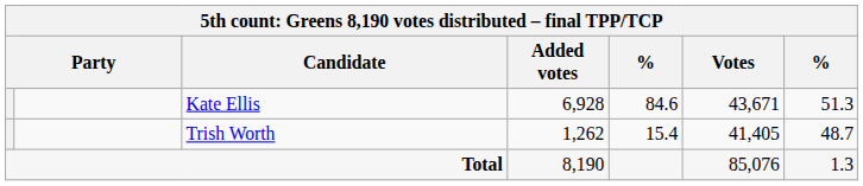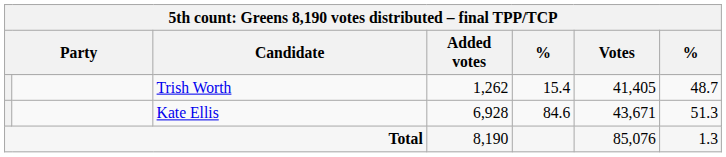rows swapped: Kate Ellis <-> Trish Worth
